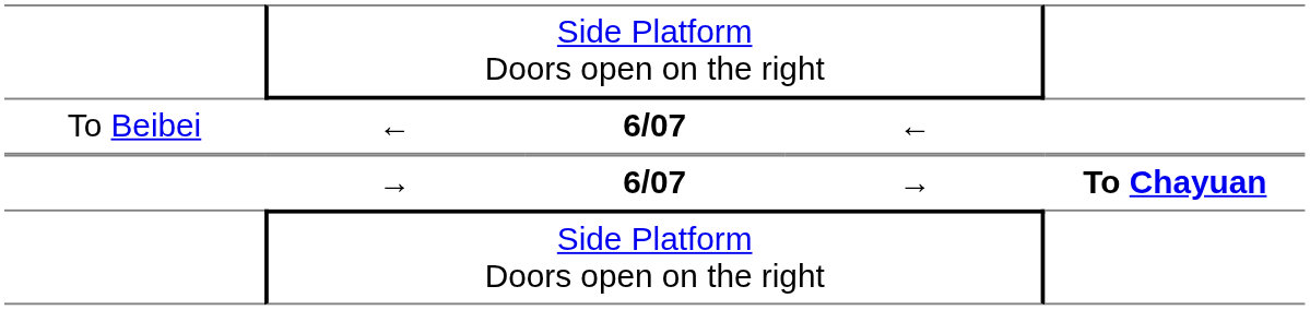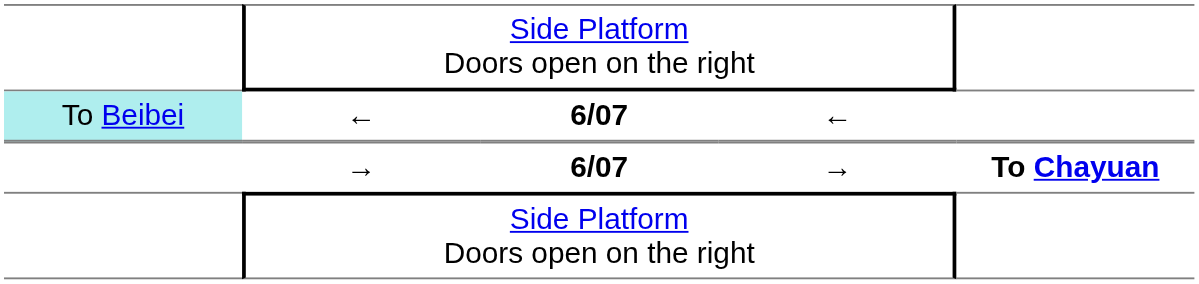row 2 | column 1: no background -> paleturquoise background
